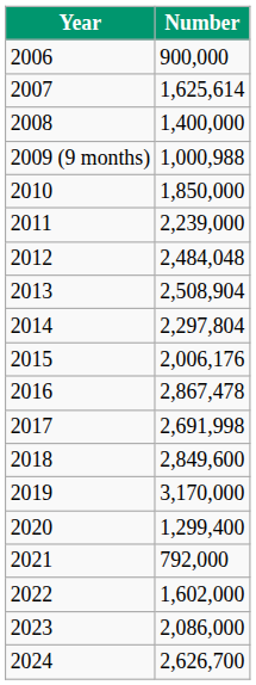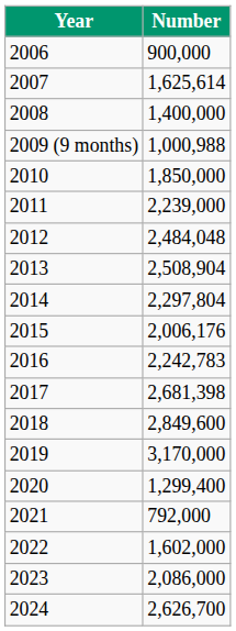2016 | Number: 2,867,478 -> 2,242,783
2017 | Number: 2,691,998 -> 2,681,398
